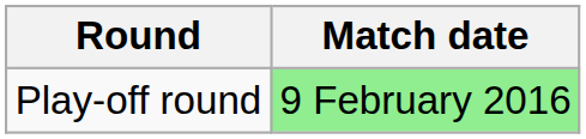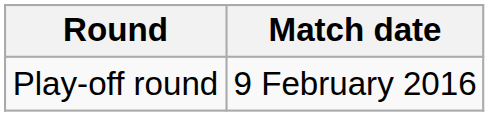Play-off round | Match date: lightgreen background -> no background
